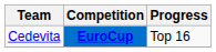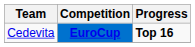Cedevita | Progress: normal -> bold
